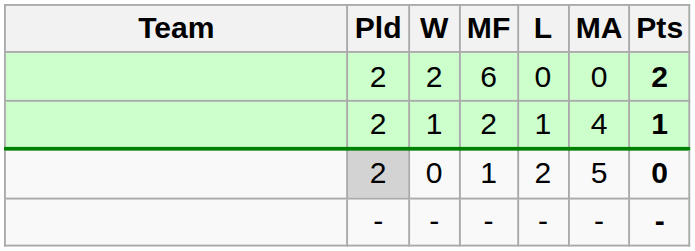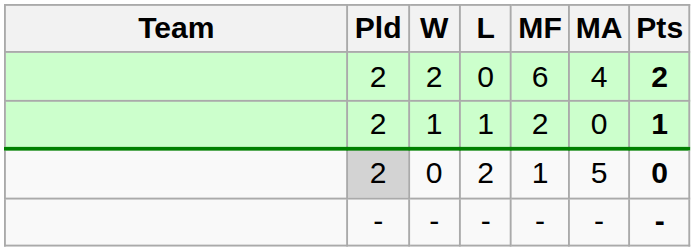columns swapped: L <-> MF
row 2 | MA: 0 -> 4
row 3 | MA: 4 -> 0
